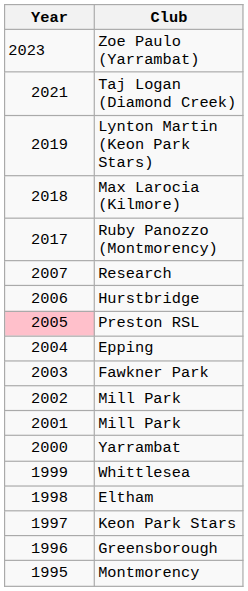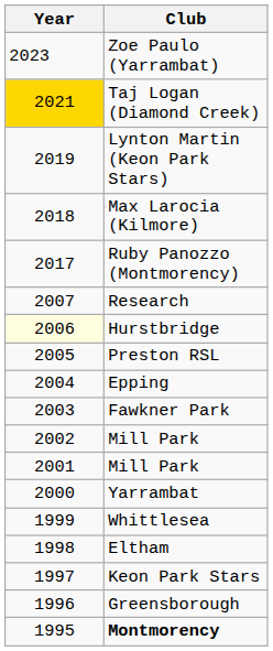row 3 | Year: no background -> gold background
row 8 | Year: no background -> lightyellow background
row 9 | Year: pink background -> no background
row 19 | Club: normal -> bold
